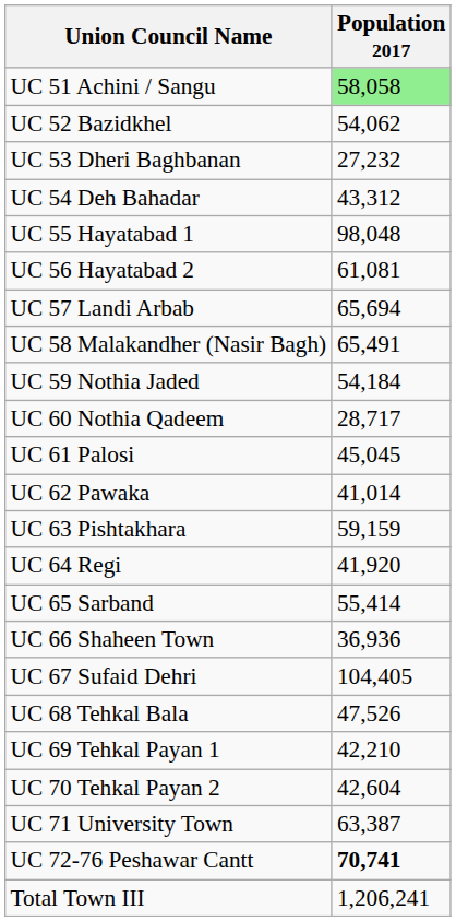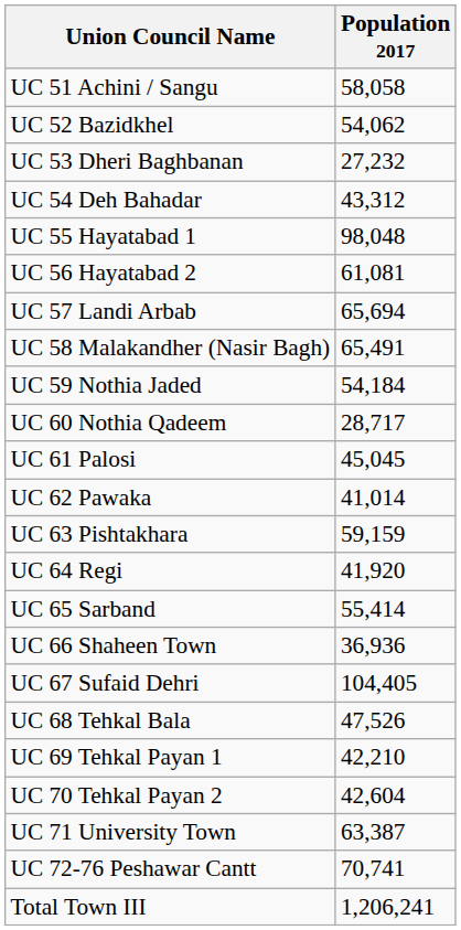UC 51 Achini / Sangu | Population 2017: lightgreen background -> no background
UC 72-76 Peshawar Cantt | Population 2017: bold -> normal
